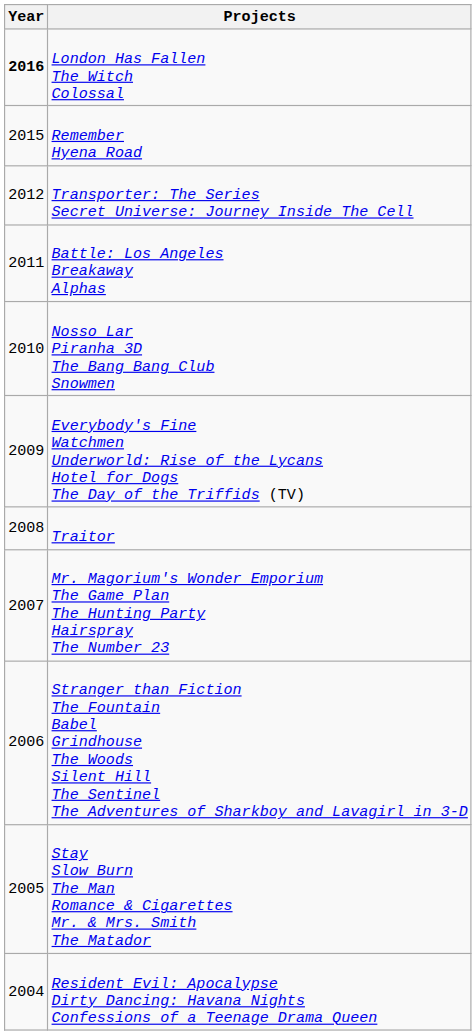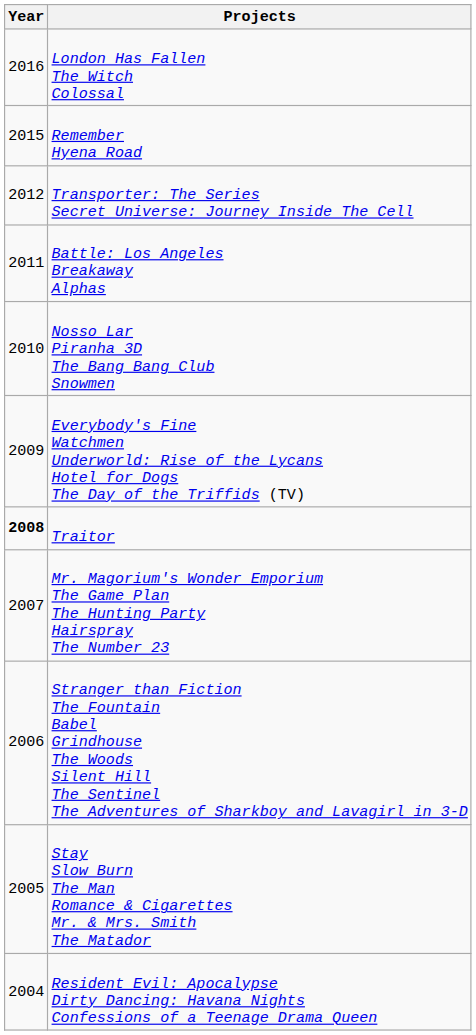London Has Fallen The Witch Colossal | Year: bold -> normal
Traitor | Year: normal -> bold
